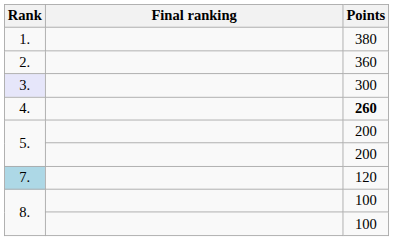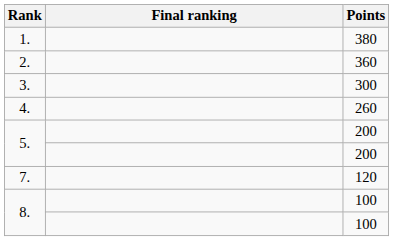3. | Rank: lavender background -> no background
4. | Points: bold -> normal
7. | Rank: lightblue background -> no background
